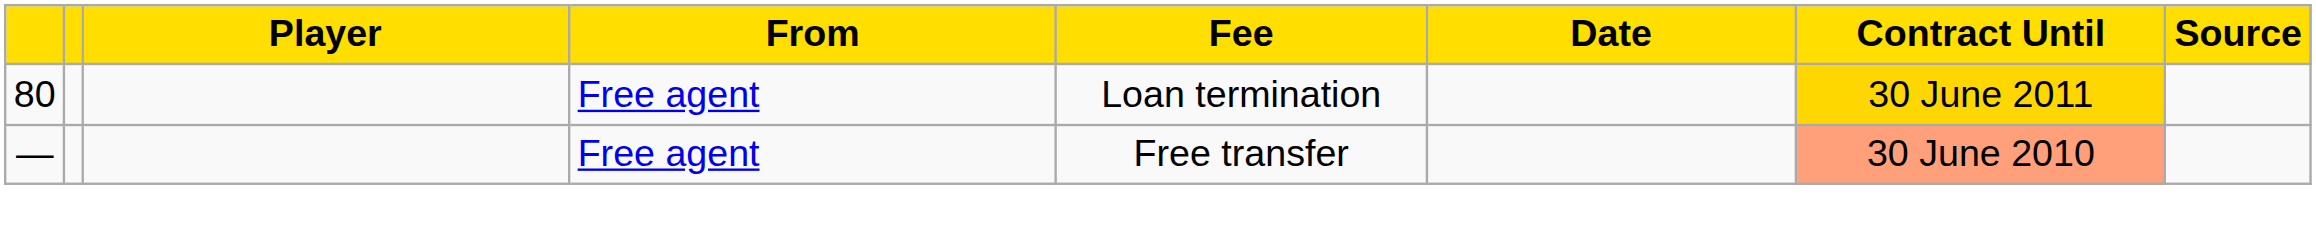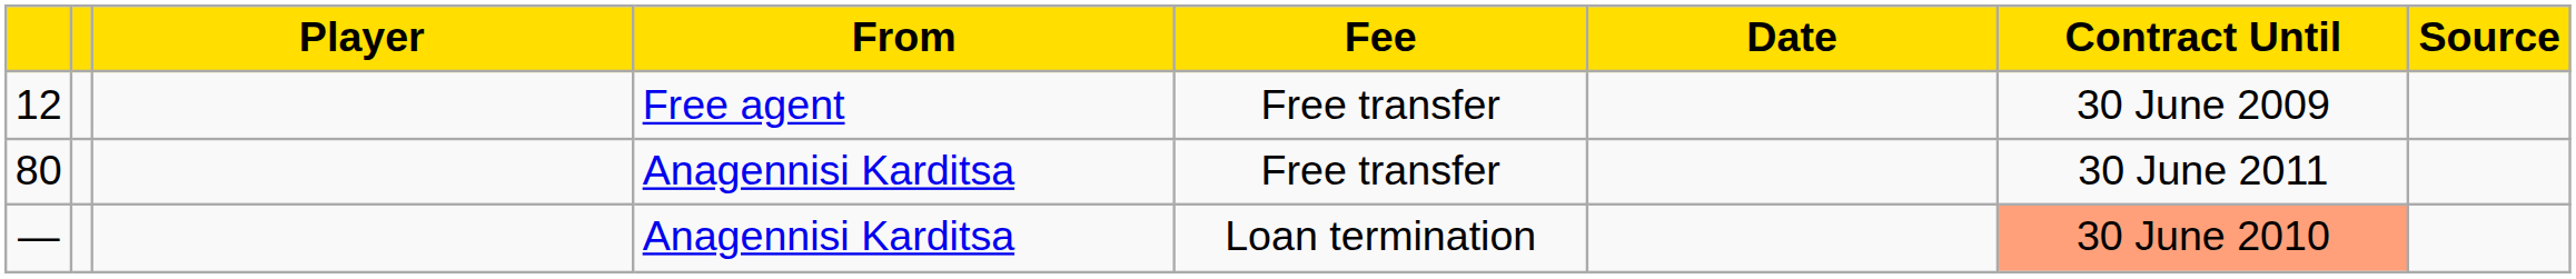+ row: 12 | Free agent | Free transfer | 30 June 2009
80 | From: Free agent -> Anagennisi Karditsa
80 | Fee: Loan termination -> Free transfer
80 | Contract Until: gold background -> no background
— | From: Free agent -> Anagennisi Karditsa
— | Fee: Free transfer -> Loan termination
